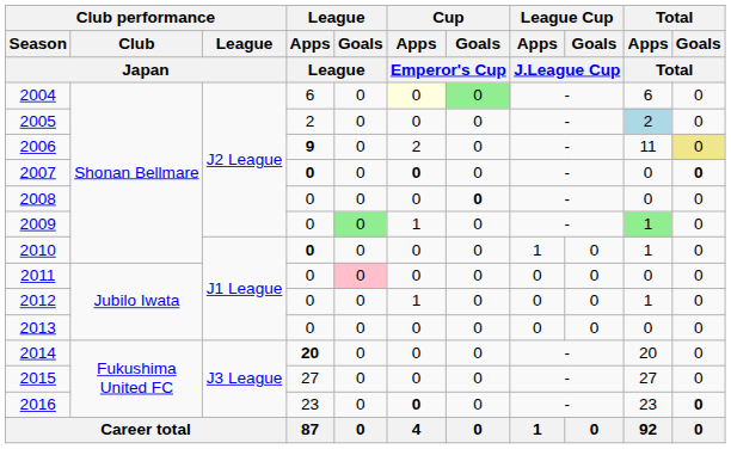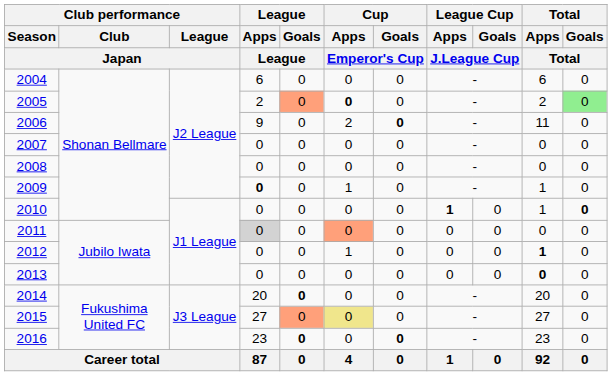2004 | Cup / Apps / Emperor's Cup: lightyellow background -> no background
2004 | Cup / Goals / Emperor's Cup: lightgreen background -> no background
2005 | League / Goals / League: no background -> lightsalmon background
2005 | Cup / Apps / Emperor's Cup: normal -> bold
2005 | Total / Apps / Total: lightblue background -> no background
2005 | Total / Goals / Total: no background -> lightgreen background
2006 | League / Apps / League: bold -> normal
2006 | Cup / Goals / Emperor's Cup: normal -> bold
2006 | Total / Goals / Total: khaki background -> no background
2007 | League / Apps / League: bold -> normal
2007 | Cup / Apps / Emperor's Cup: bold -> normal
2007 | Total / Goals / Total: bold -> normal
2008 | Cup / Goals / Emperor's Cup: bold -> normal
2009 | League / Apps / League: normal -> bold
2009 | League / Goals / League: lightgreen background -> no background
2009 | Total / Apps / Total: lightgreen background -> no background
2010 | League / Apps / League: bold -> normal
2010 | League Cup / Apps / J.League Cup: normal -> bold
2010 | Total / Goals / Total: normal -> bold
2011 | League / Apps / League: no background -> lightgrey background
2011 | League / Goals / League: pink background -> no background
2011 | Cup / Apps / Emperor's Cup: no background -> lightsalmon background
2012 | Total / Apps / Total: normal -> bold
2013 | Total / Apps / Total: normal -> bold
2014 | League / Apps / League: bold -> normal
2014 | League / Goals / League: normal -> bold
2015 | League / Goals / League: no background -> lightsalmon background
2015 | Cup / Apps / Emperor's Cup: no background -> khaki background
2016 | League / Goals / League: normal -> bold
2016 | Cup / Apps / Emperor's Cup: bold -> normal
2016 | Cup / Goals / Emperor's Cup: normal -> bold
2016 | Total / Goals / Total: bold -> normal
